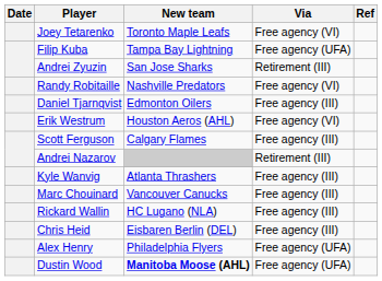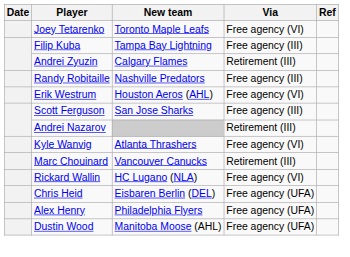Filip Kuba | Via: Free agency (UFA) -> Free agency (III)
Andrei Zyuzin | New team: San Jose Sharks -> Calgary Flames
Randy Robitaille | Via: Free agency (VI) -> Free agency (III)
- row: Daniel Tjarnqvist | Edmonton Oilers | Free agency (III)
Scott Ferguson | New team: Calgary Flames -> San Jose Sharks
Kyle Wanvig | Via: Free agency (III) -> Free agency (VI)
Marc Chouinard | Via: Free agency (III) -> Retirement (III)
Rickard Wallin | Via: Free agency (III) -> Free agency (VI)
Chris Heid | Via: Free agency (III) -> Free agency (UFA)
Dustin Wood | New team: bold -> normal
